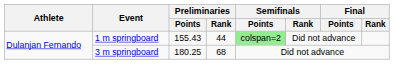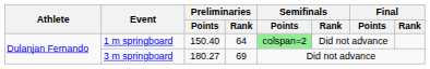1 m springboard | Preliminaries / Points: 155.43 -> 150.40
1 m springboard | Preliminaries / Rank: 44 -> 64
3 m springboard | Preliminaries / Points: 180.25 -> 180.27
3 m springboard | Preliminaries / Rank: 68 -> 69
